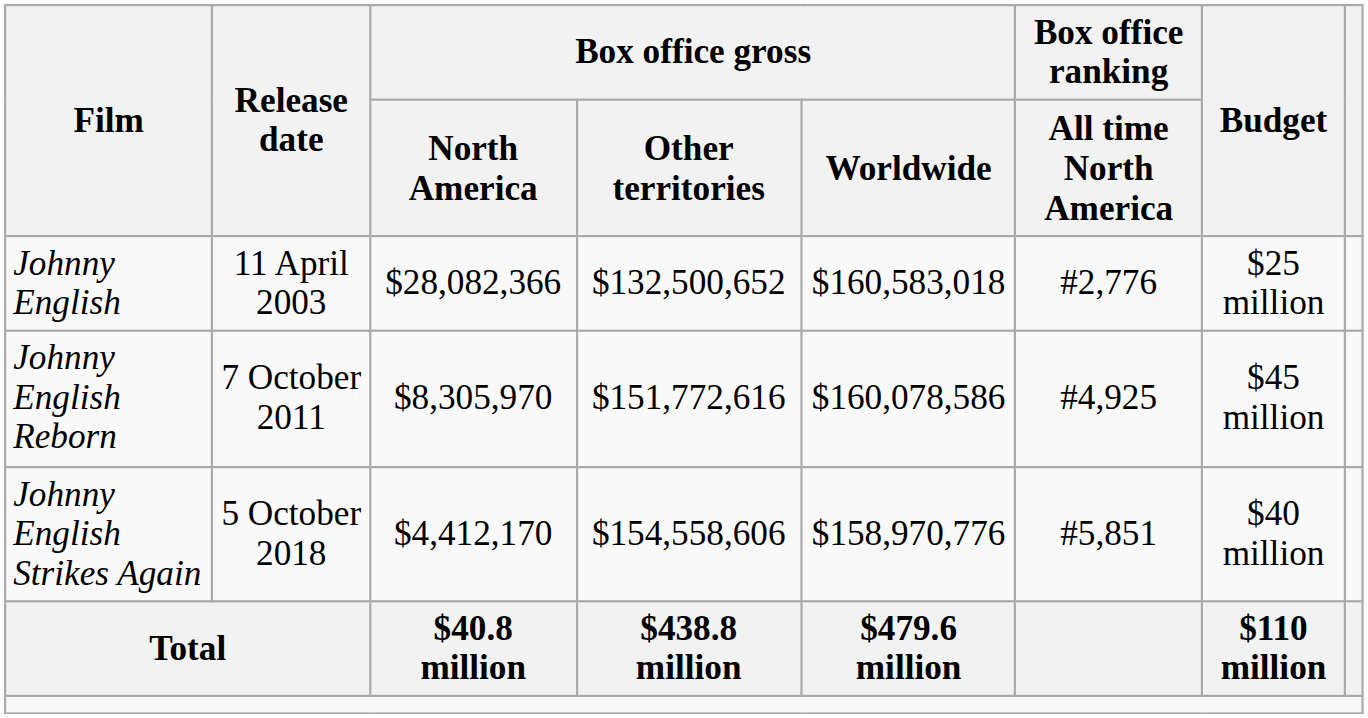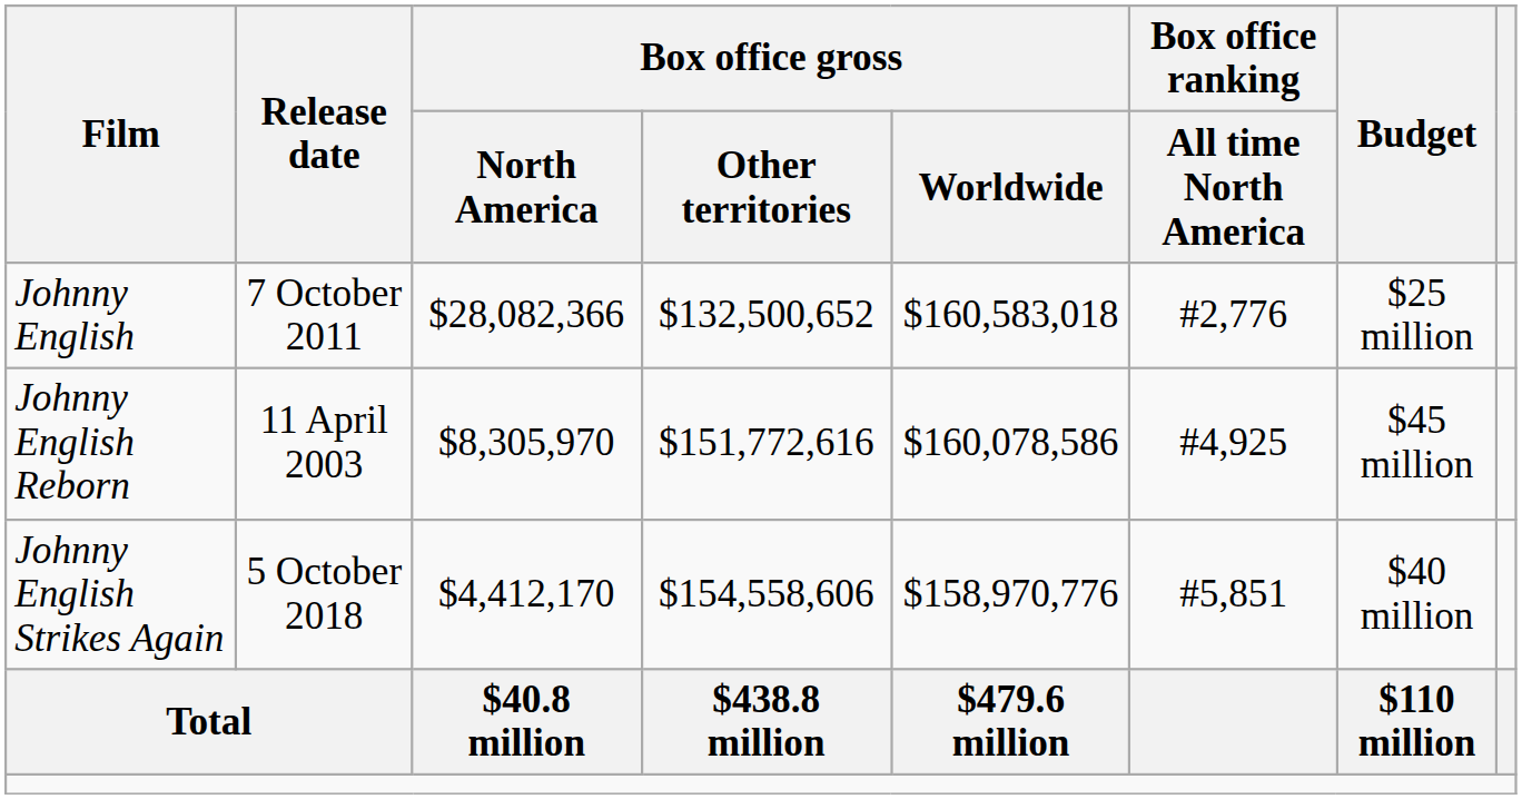Johnny English | Release date: 11 April 2003 -> 7 October 2011
Johnny English Reborn | Release date: 7 October 2011 -> 11 April 2003
